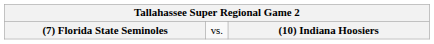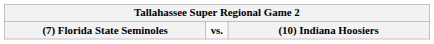(7) Florida State Seminoles | column 2: normal -> bold
